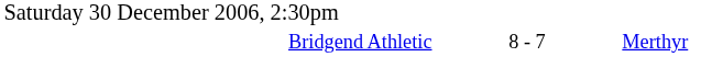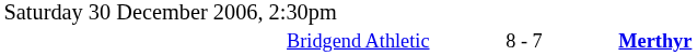Bridgend Athletic | column 3: normal -> bold
